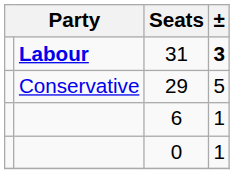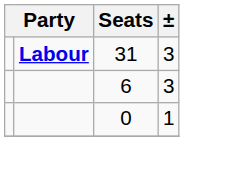31 | ±: bold -> normal
- row: Conservative | 29 | 5
6 | ±: 1 -> 3
